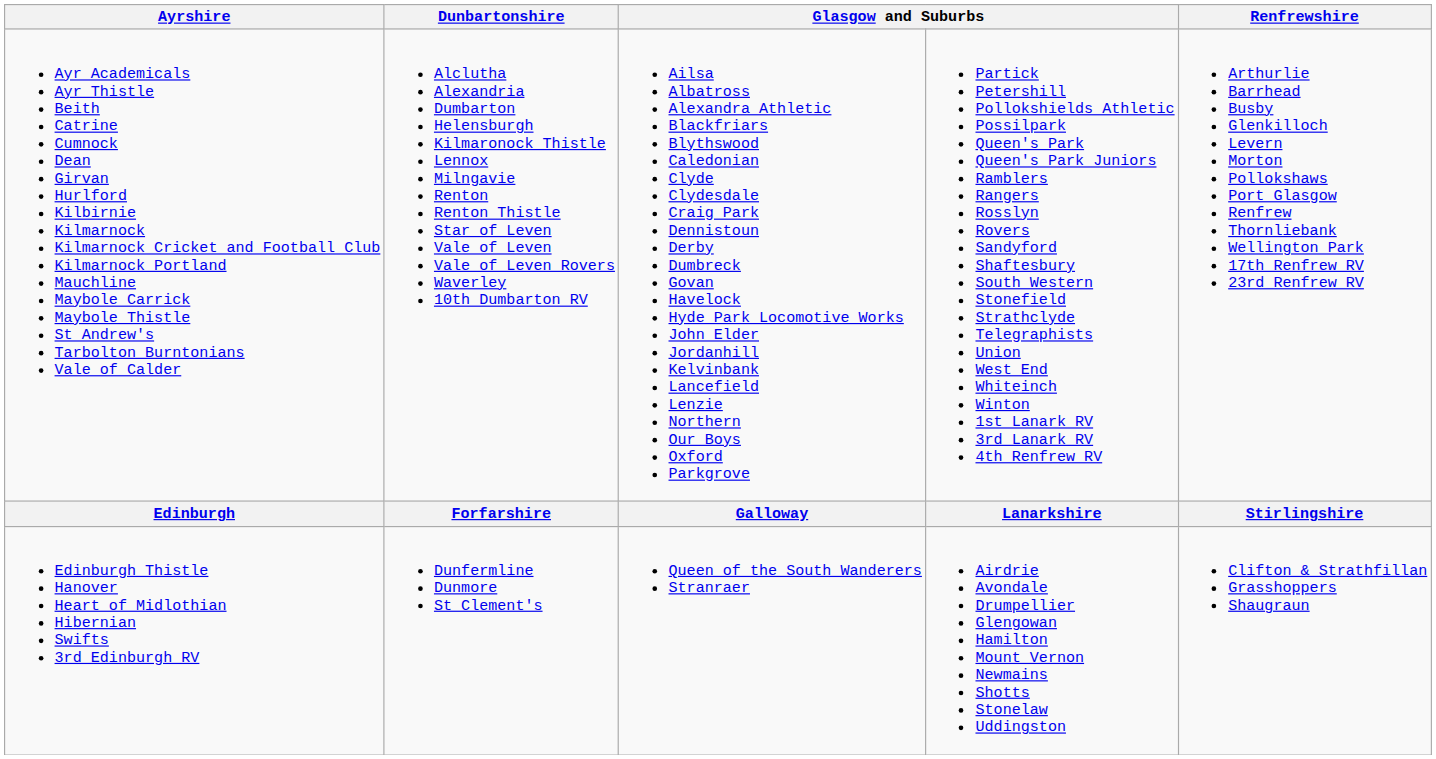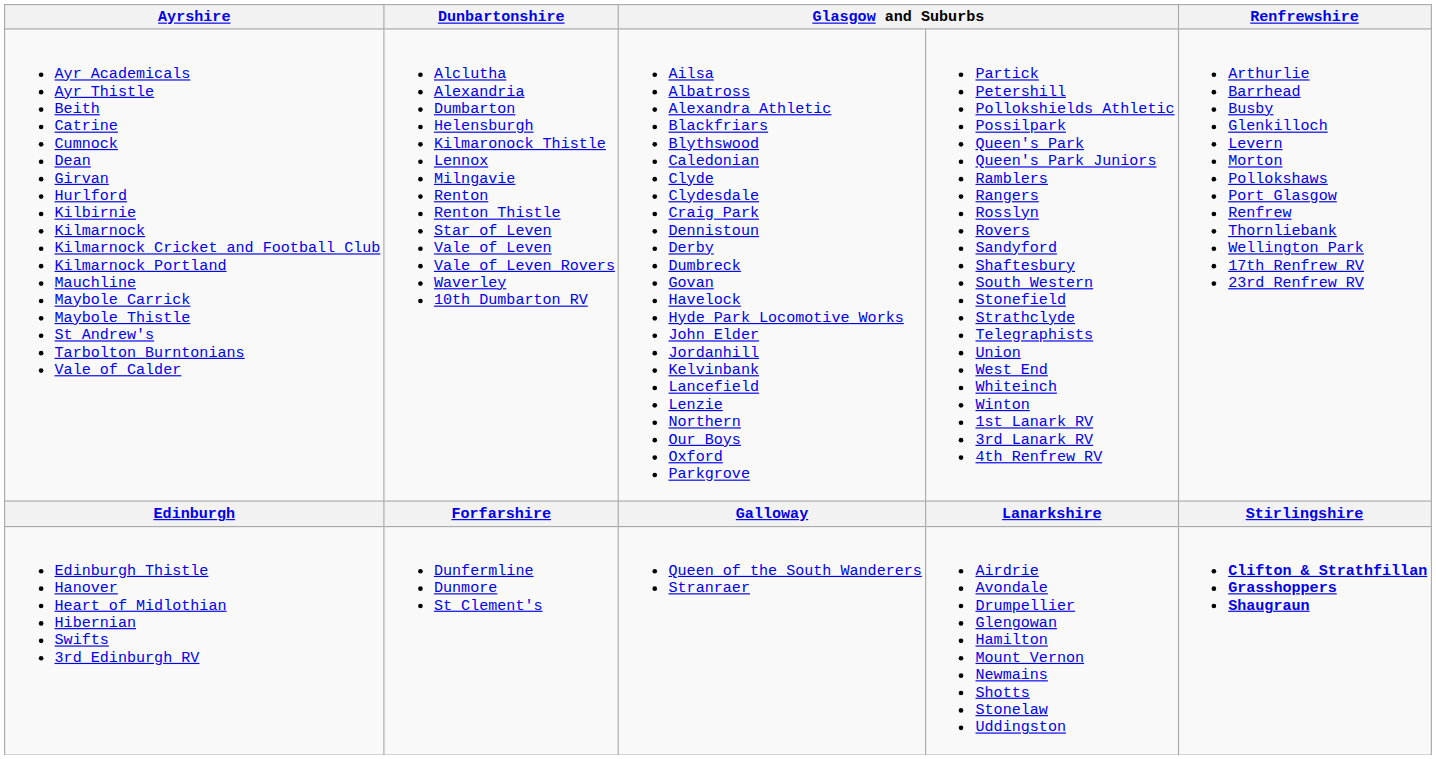row 4 | Renfrewshire: normal -> bold
